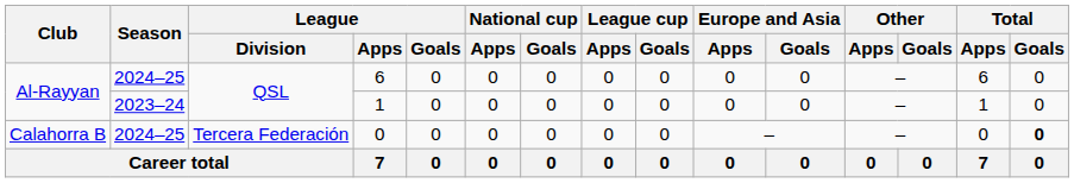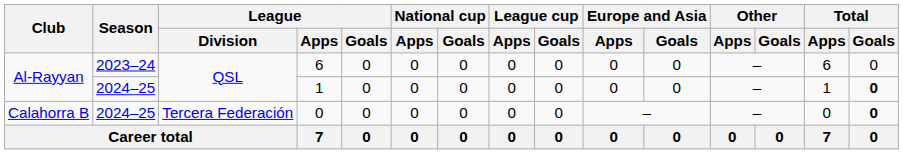row 3 | Season: 2024–25 -> 2023–24
row 4 | Season: 2023–24 -> 2024–25
row 4 | Total / Goals: normal -> bold
